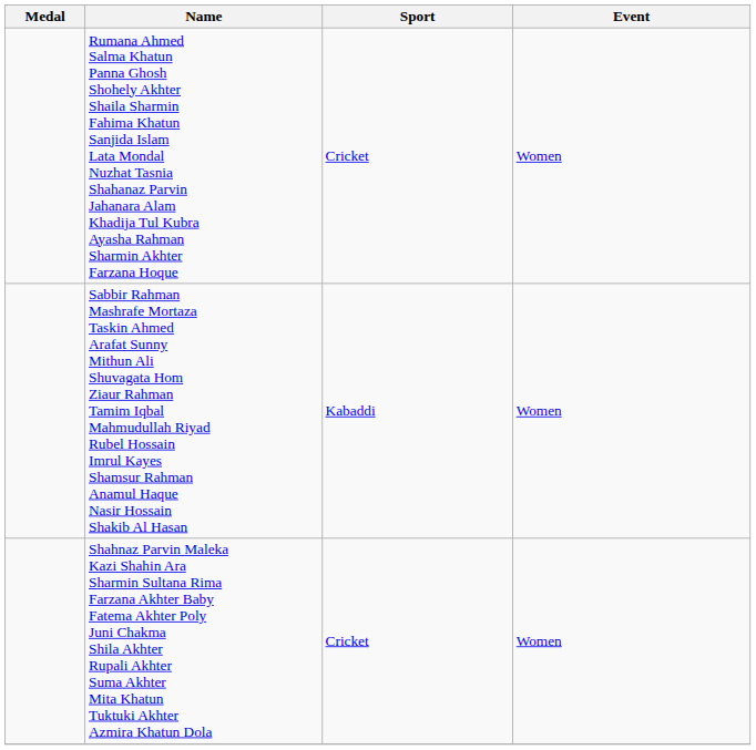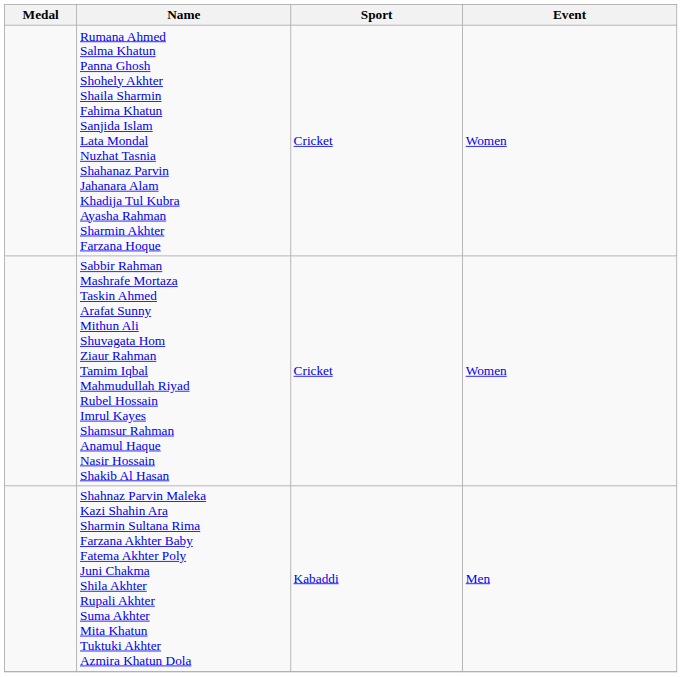row 3 | Sport: Kabaddi -> Cricket
row 4 | Sport: Cricket -> Kabaddi
row 4 | Event: Women -> Men
